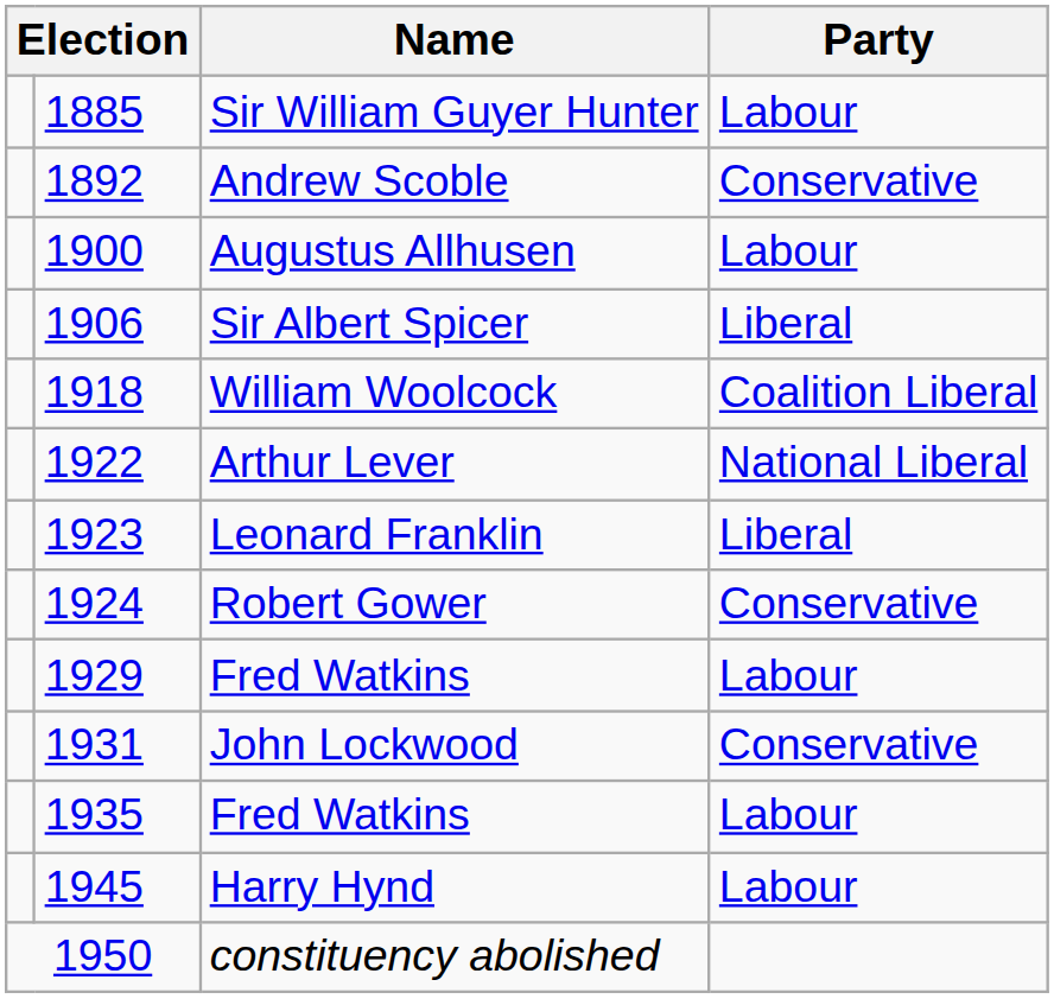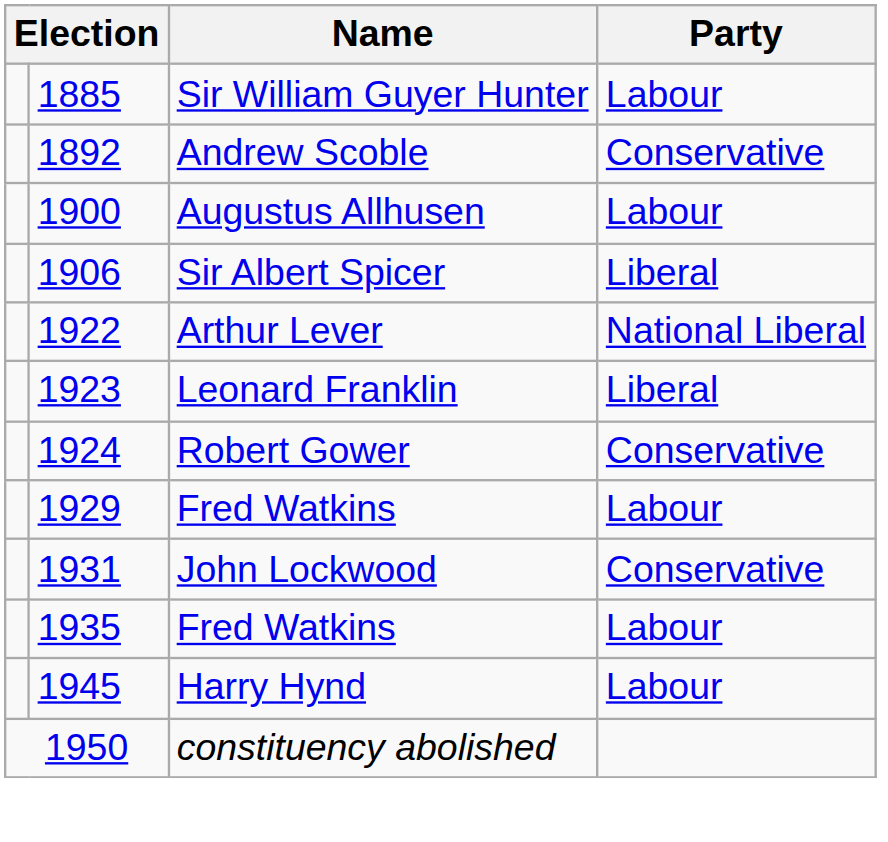- row: 1918 | William Woolcock | Coalition Liberal
